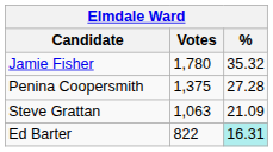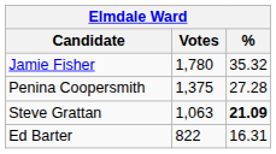Steve Grattan | %: normal -> bold
Ed Barter | %: paleturquoise background -> no background
